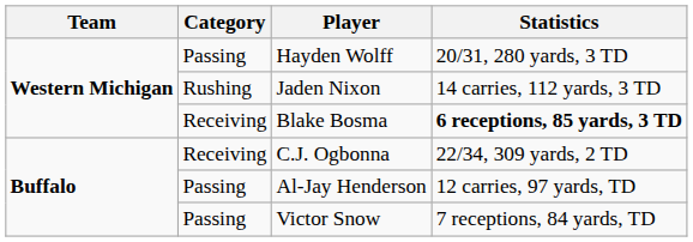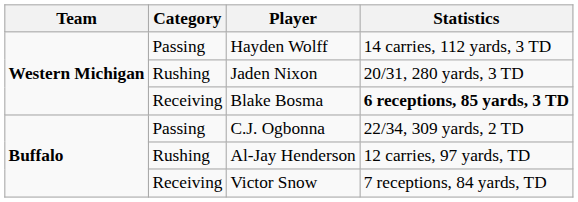Hayden Wolff | Statistics: 20/31, 280 yards, 3 TD -> 14 carries, 112 yards, 3 TD
Jaden Nixon | Statistics: 14 carries, 112 yards, 3 TD -> 20/31, 280 yards, 3 TD
C.J. Ogbonna | Category: Receiving -> Passing
Al-Jay Henderson | Category: Passing -> Rushing
Victor Snow | Category: Passing -> Receiving
